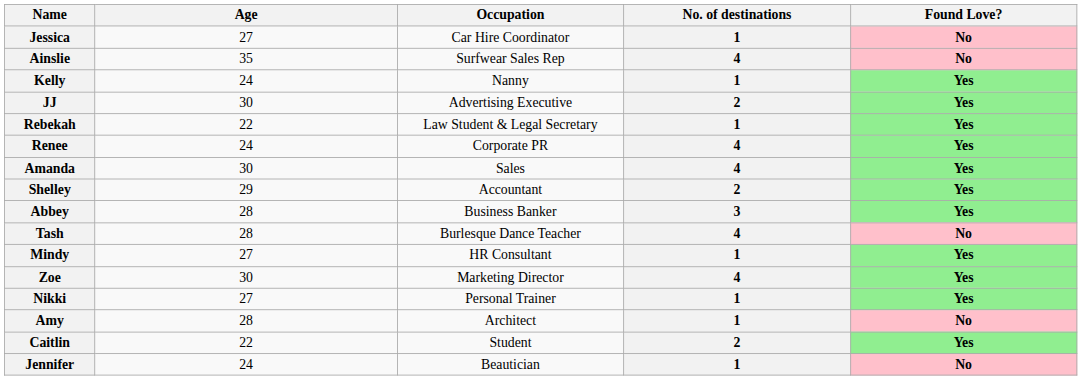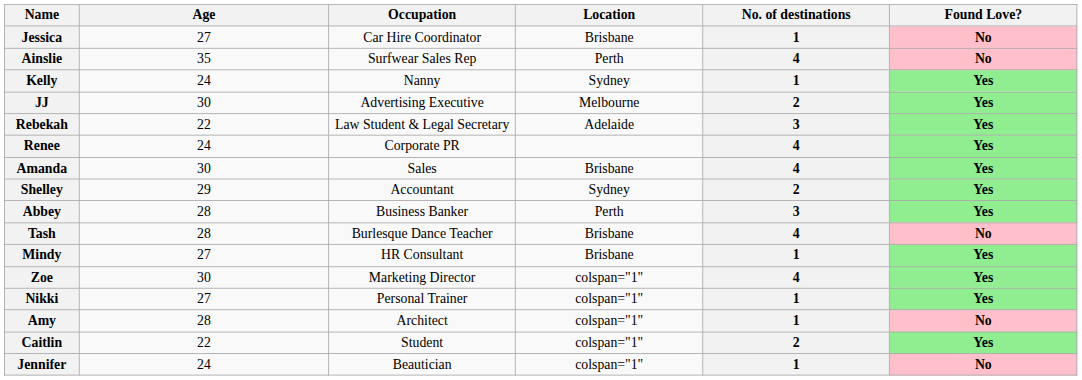+ column: Location | Brisbane | Perth | Sydney | Melbourne | Adelaide | Brisbane | Sydney | Perth | Brisbane | Brisbane | colspan="1" | colspan="1" | colspan="1" | colspan="1" | colspan="1"
Rebekah | No. of destinations: 1 -> 3
